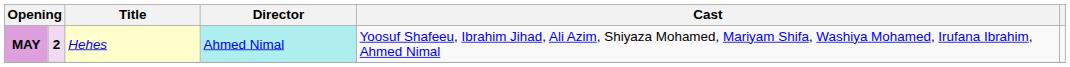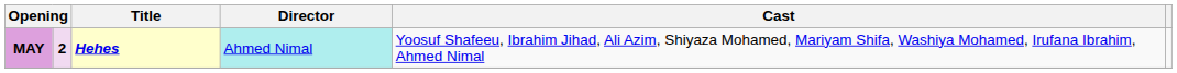MAY | Title: normal -> bold
